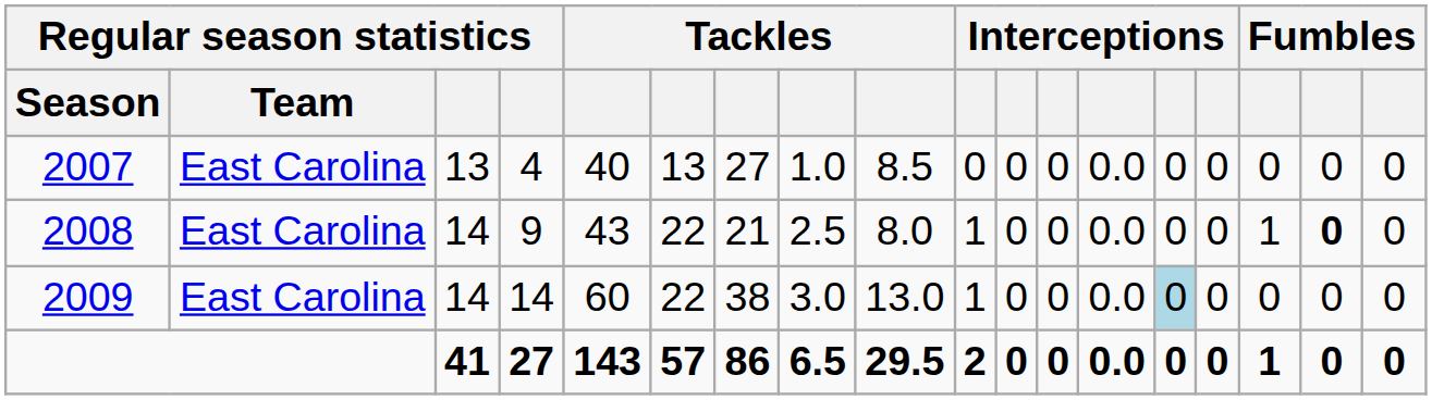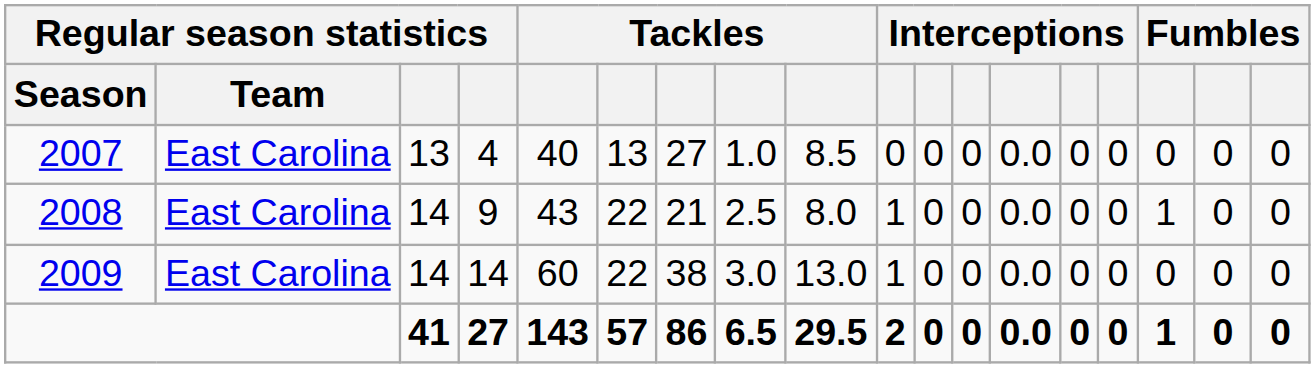2008 | column 17: bold -> normal
2009 | column 14: lightblue background -> no background
